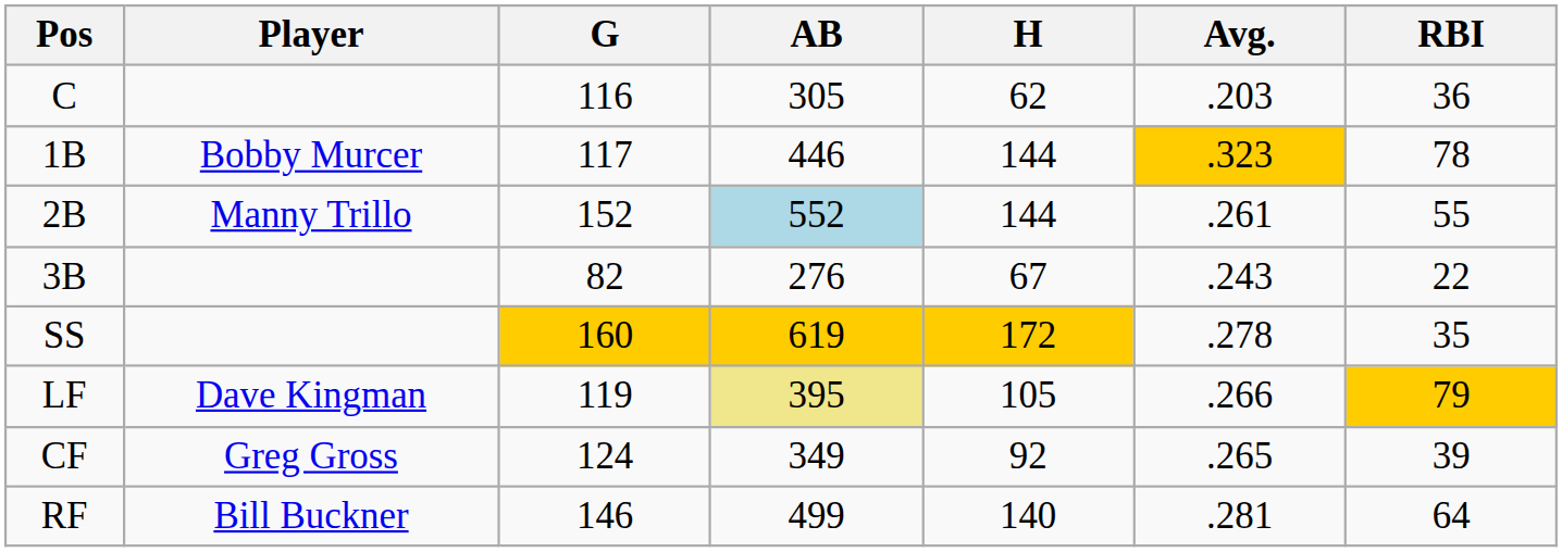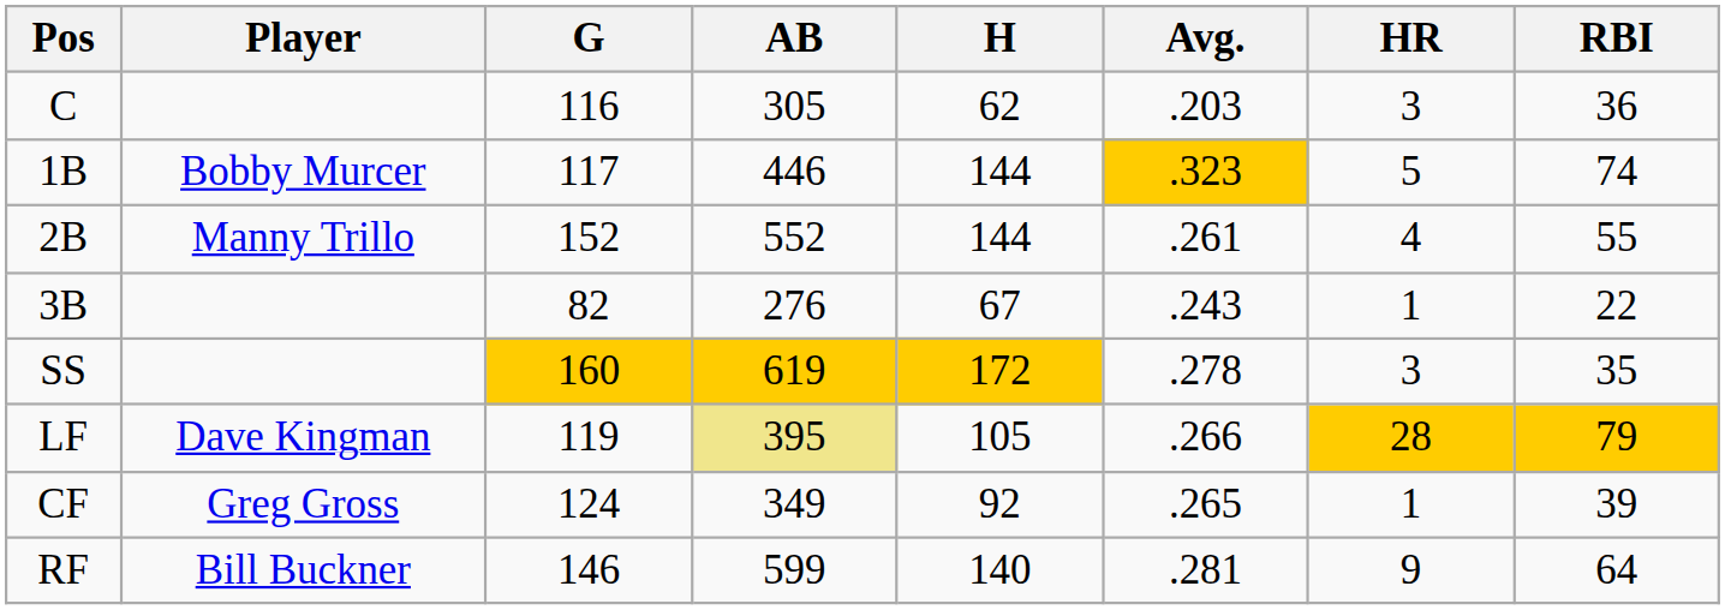+ column: HR | 3 | 5 | 4 | 1 | 3 | 28 | 1 | 9
1B | RBI: 78 -> 74
2B | AB: lightblue background -> no background
RF | AB: 499 -> 599
